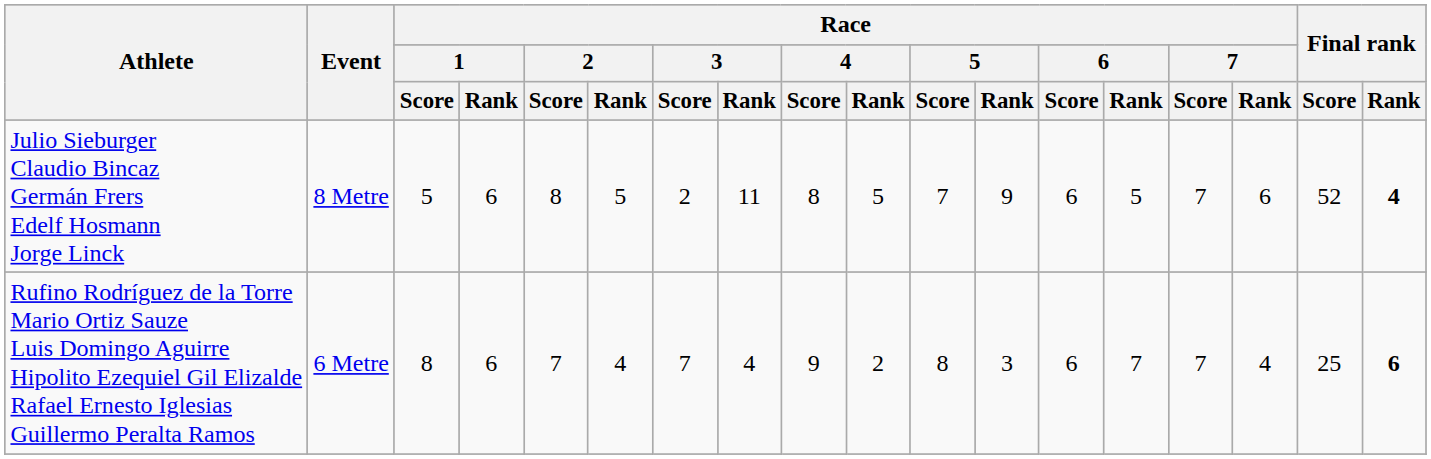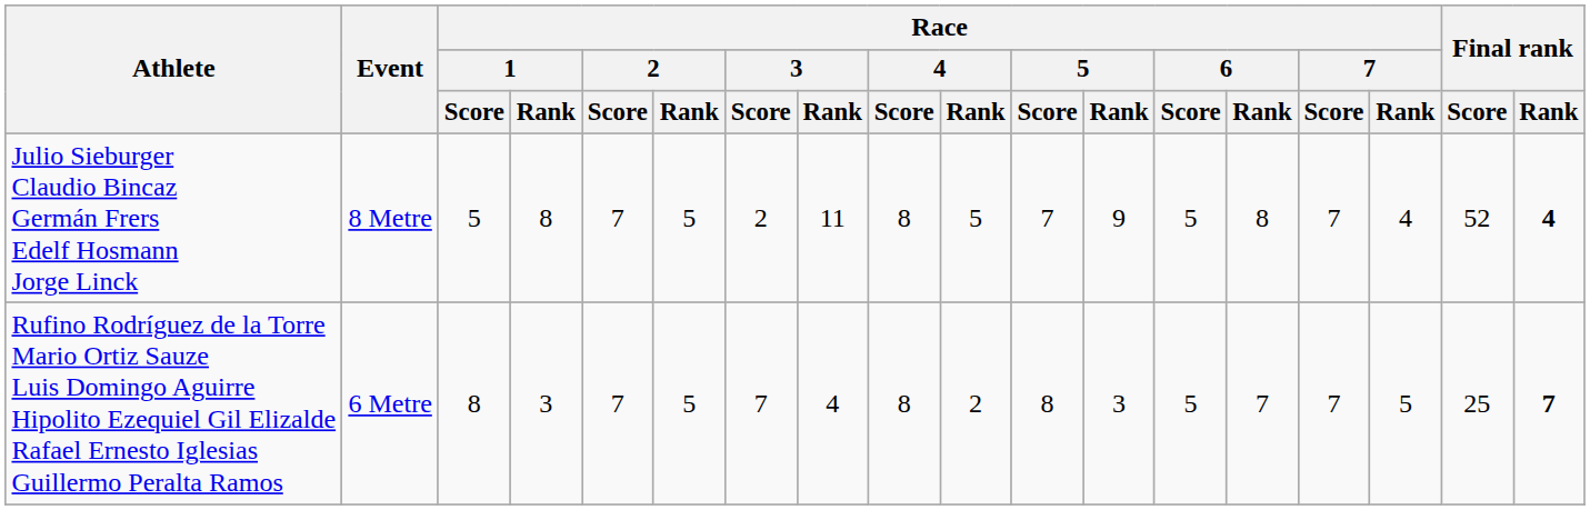row 4 | Race / 1 / Rank: 6 -> 8
row 4 | Race / 2 / Score: 8 -> 7
row 4 | Race / 6 / Score: 6 -> 5
row 4 | Race / 6 / Rank: 5 -> 8
row 4 | Race / 7 / Rank: 6 -> 4
row 5 | Race / 1 / Rank: 6 -> 3
row 5 | Race / 2 / Rank: 4 -> 5
row 5 | Race / 4 / Score: 9 -> 8
row 5 | Race / 6 / Score: 6 -> 5
row 5 | Race / 7 / Rank: 4 -> 5
row 5 | Final rank / Rank: 6 -> 7
